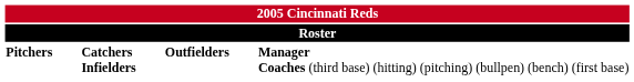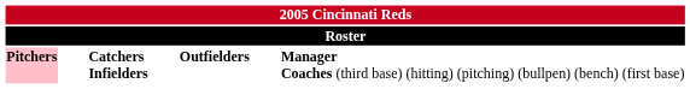Pitchers | column 1: no background -> pink background
